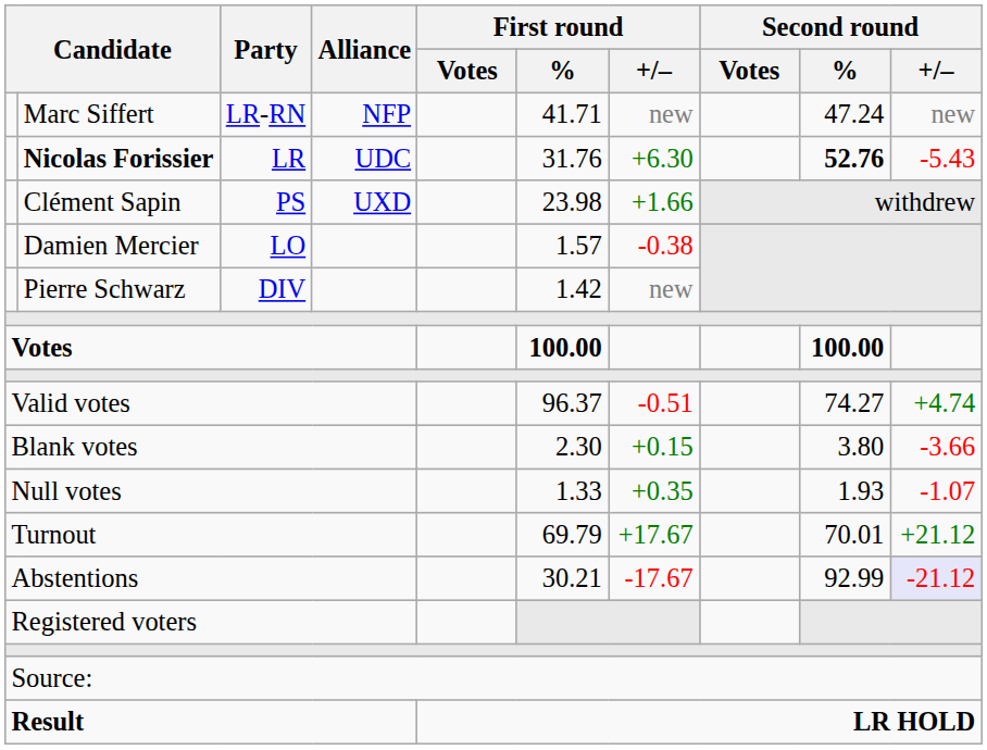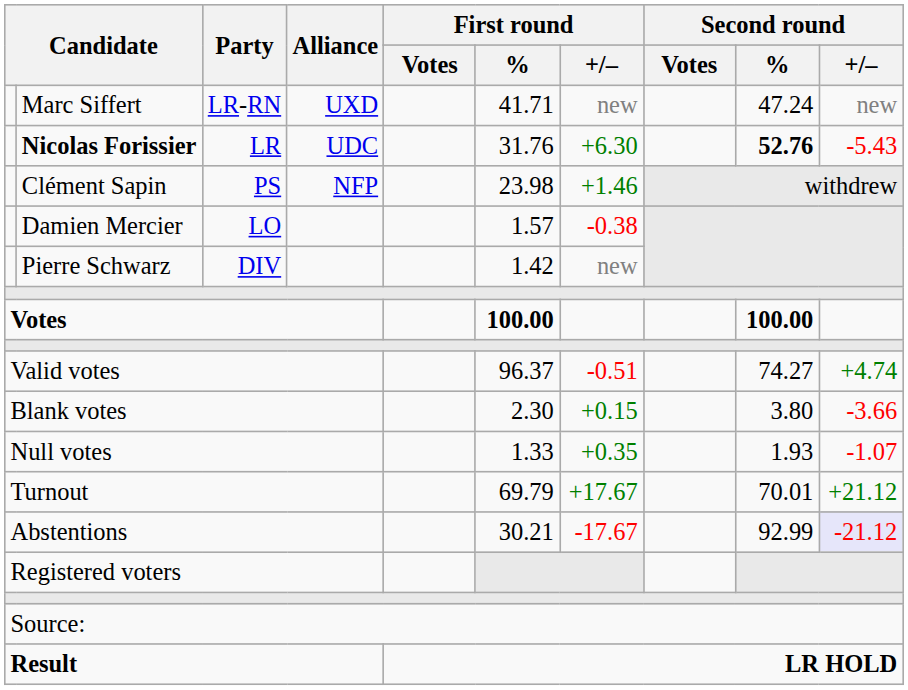Marc Siffert | Alliance: NFP -> UXD
Clément Sapin | Alliance: UXD -> NFP
Clément Sapin | First round / +/–: +1.66 -> +1.46
